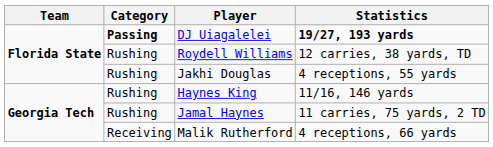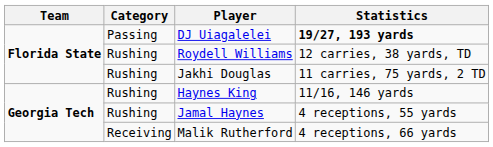DJ Uiagalelei | Category: bold -> normal
Jakhi Douglas | Statistics: 4 receptions, 55 yards -> 11 carries, 75 yards, 2 TD
Jamal Haynes | Statistics: 11 carries, 75 yards, 2 TD -> 4 receptions, 55 yards
